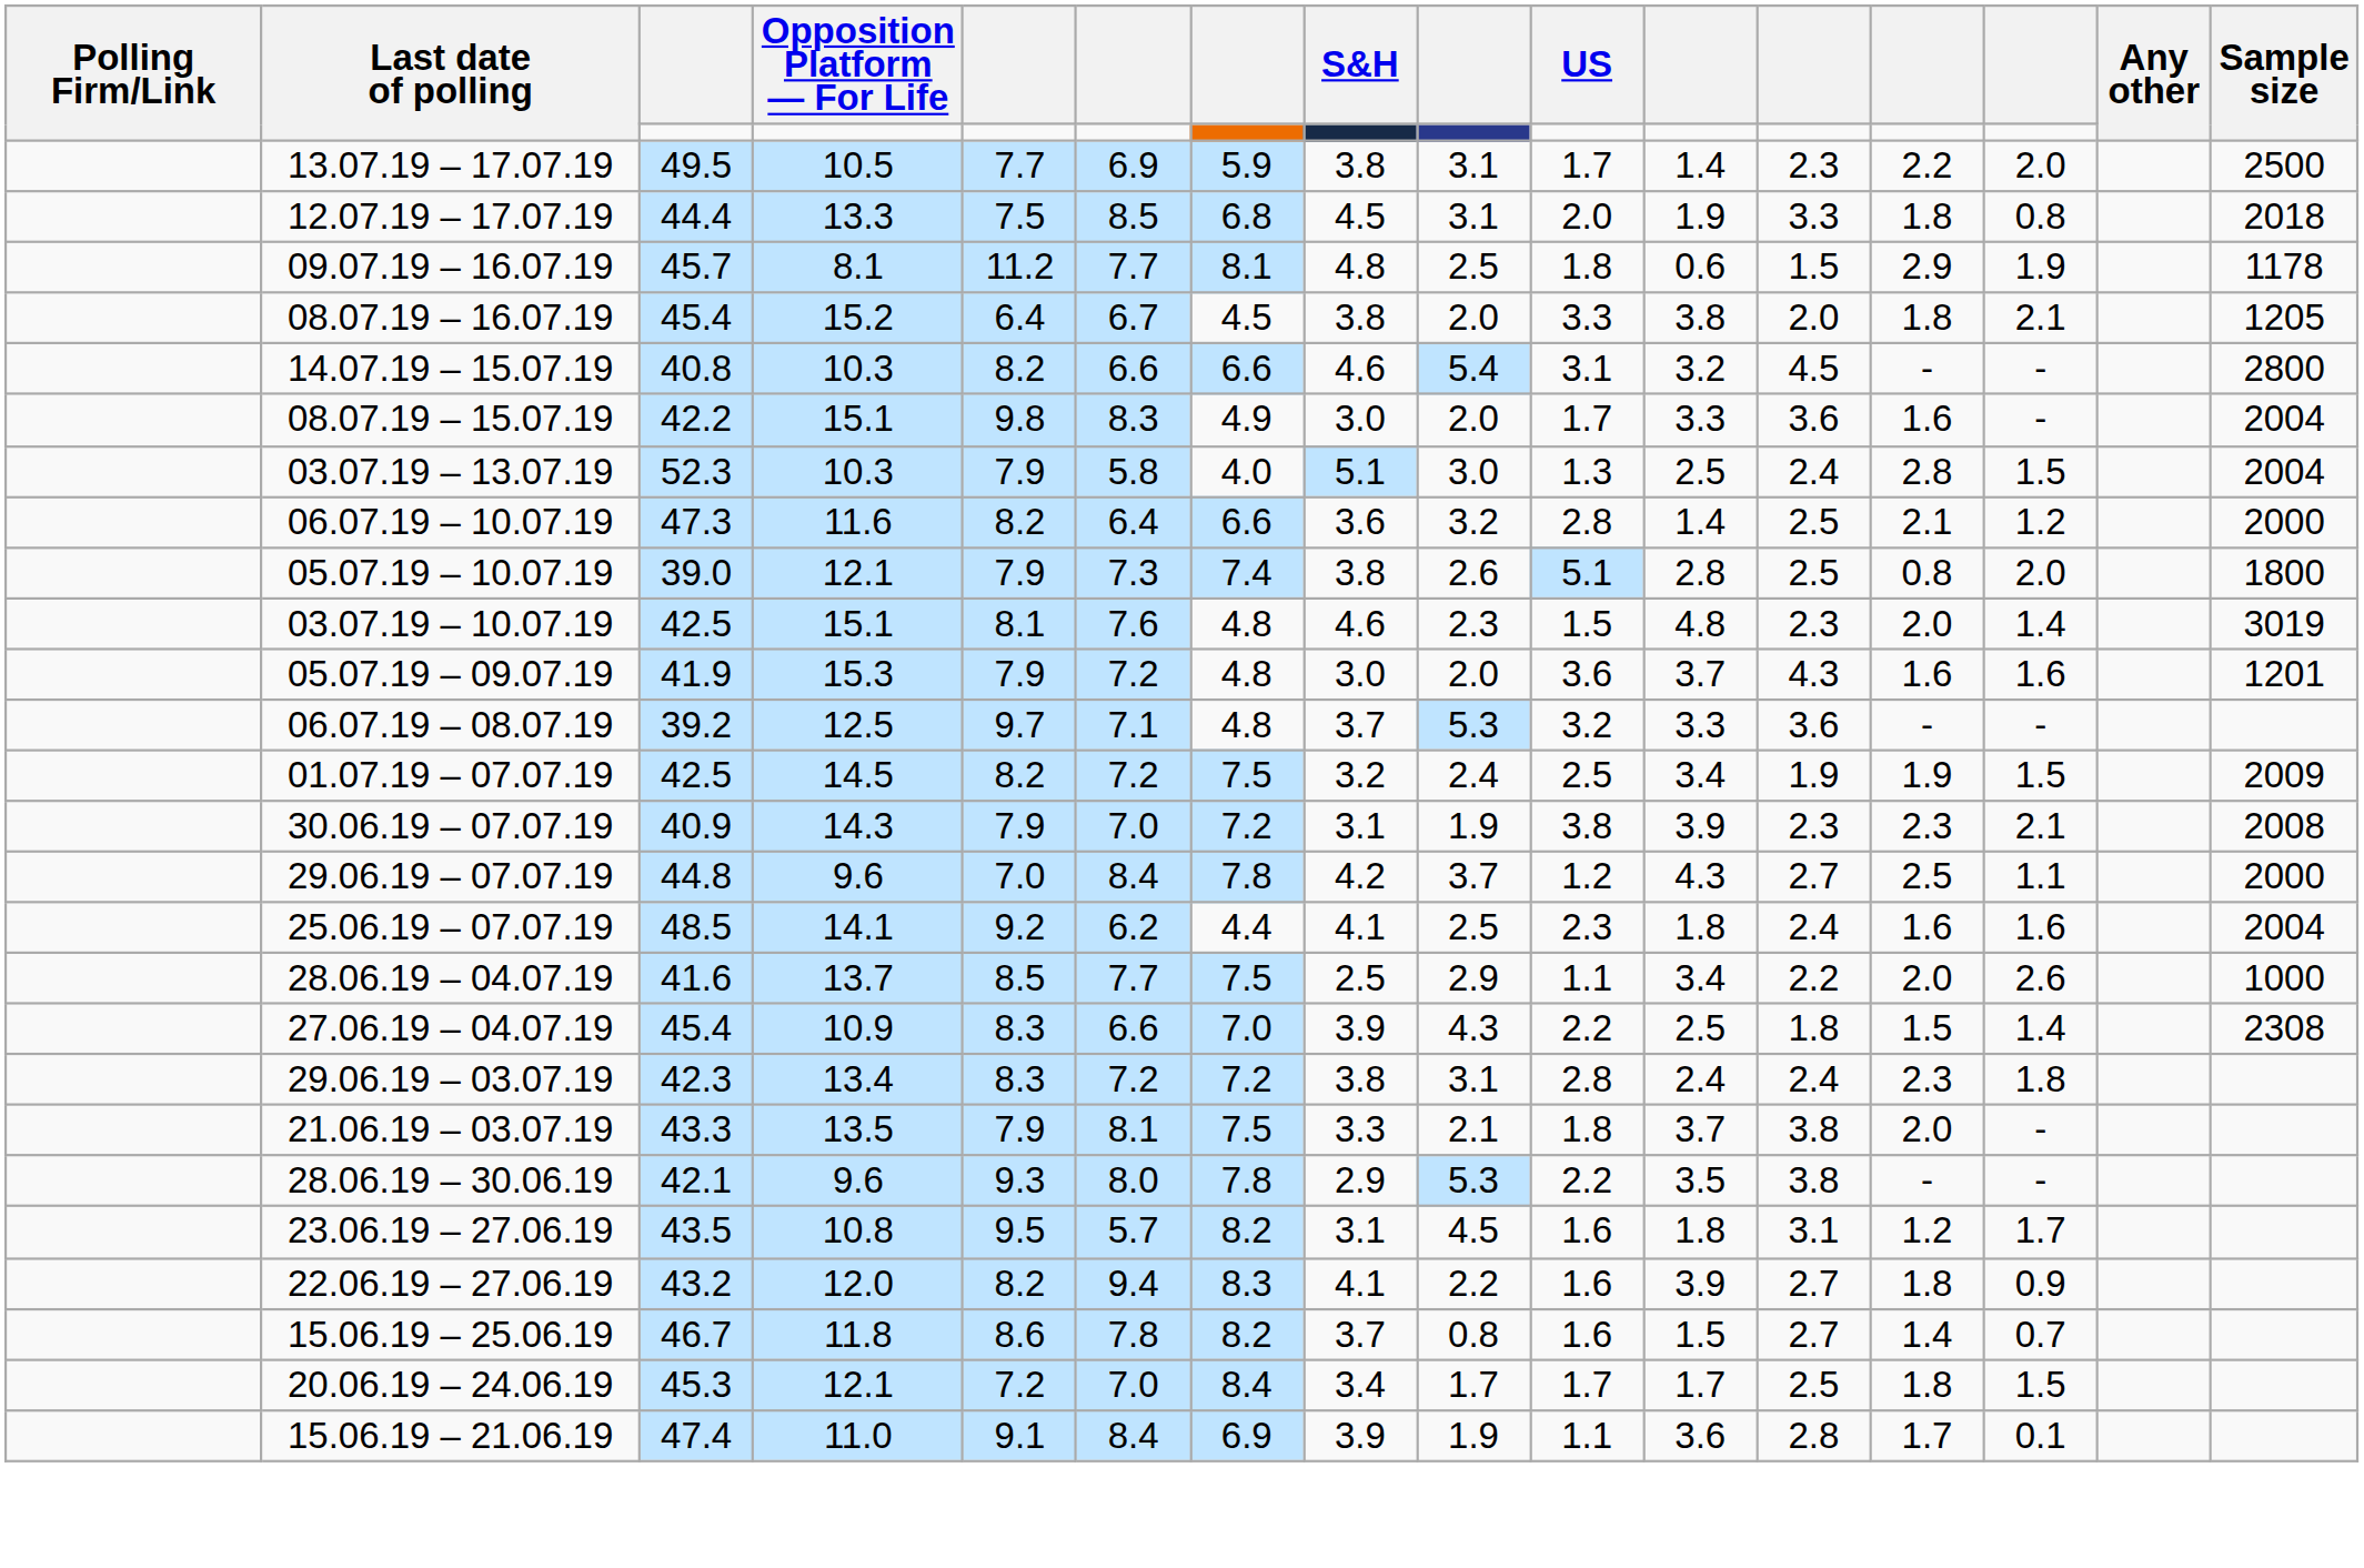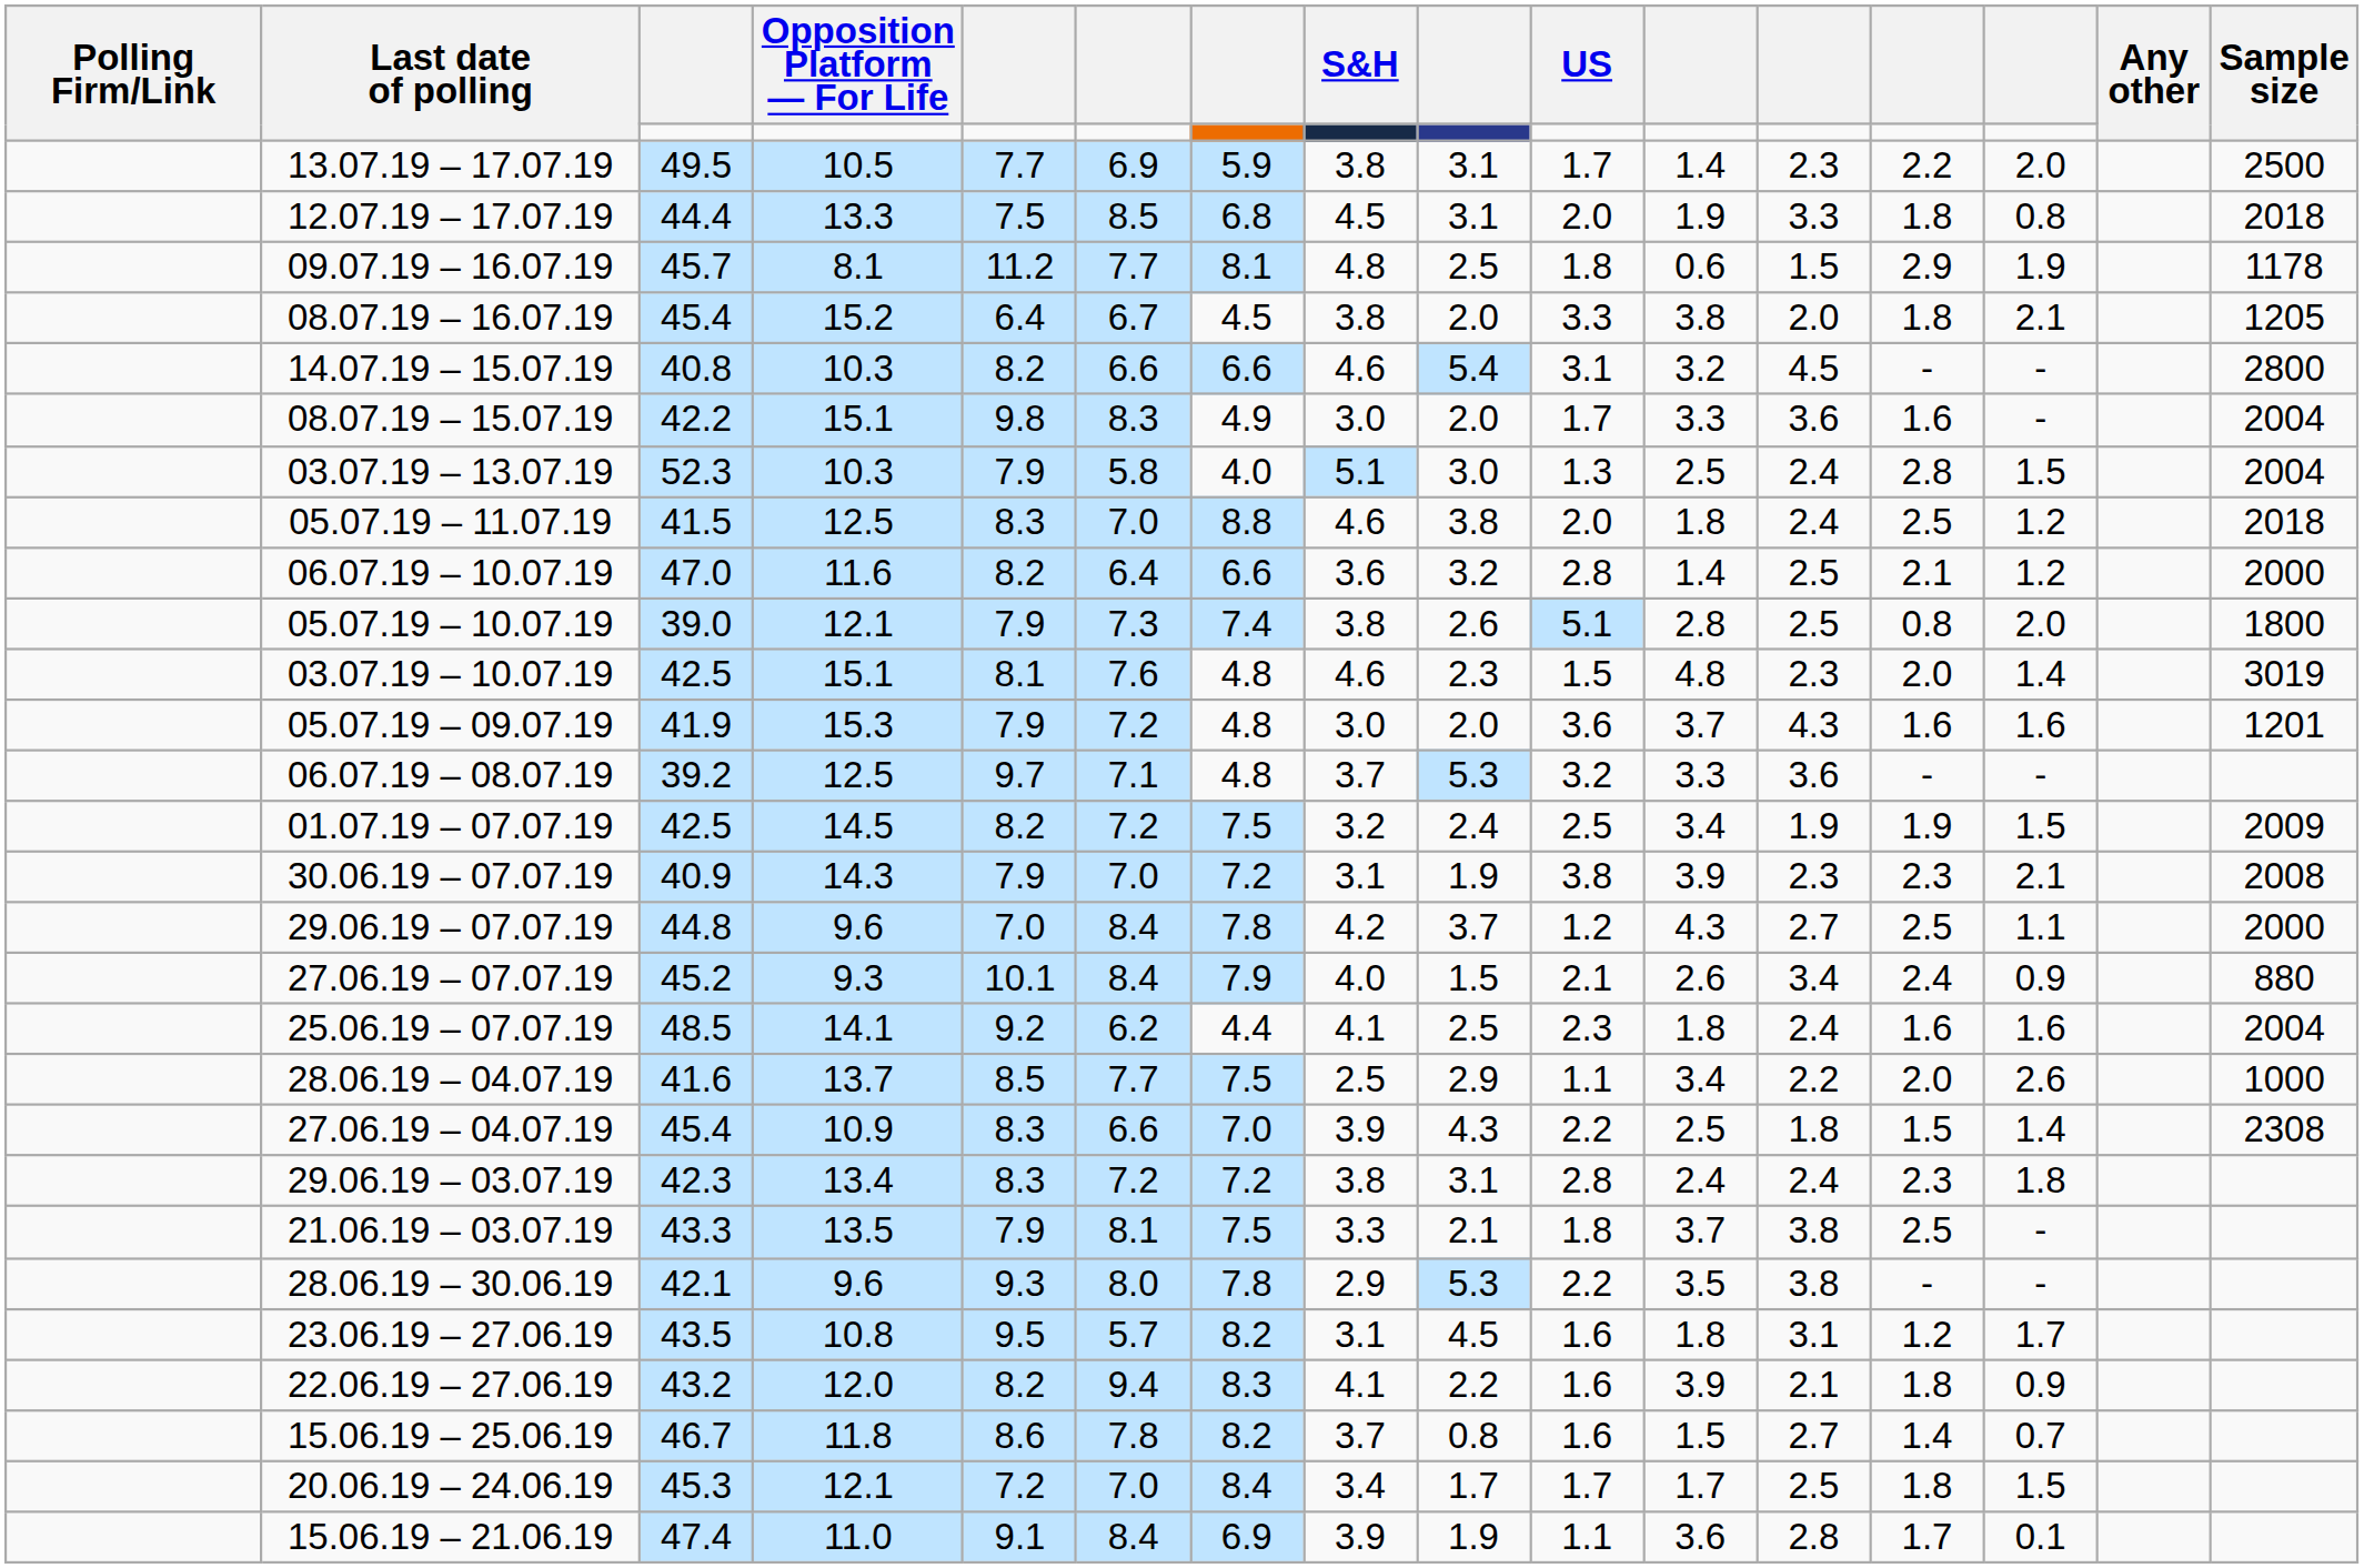+ row: 05.07.19 – 11.07.19 | 41.5 | 12.5 | 8.3 | 7.0 | 8.8 | 4.6 | 3.8 | 2.0 | 1.8 | 2.4 | 2.5 | 1.2 | 2018
06.07.19 – 10.07.19 | column 3: 47.3 -> 47.0
+ row: 27.06.19 – 07.07.19 | 45.2 | 9.3 | 10.1 | 8.4 | 7.9 | 4.0 | 1.5 | 2.1 | 2.6 | 3.4 | 2.4 | 0.9 | 880
21.06.19 – 03.07.19 | column 13: 2.0 -> 2.5
22.06.19 – 27.06.19 | column 12: 2.7 -> 2.1
